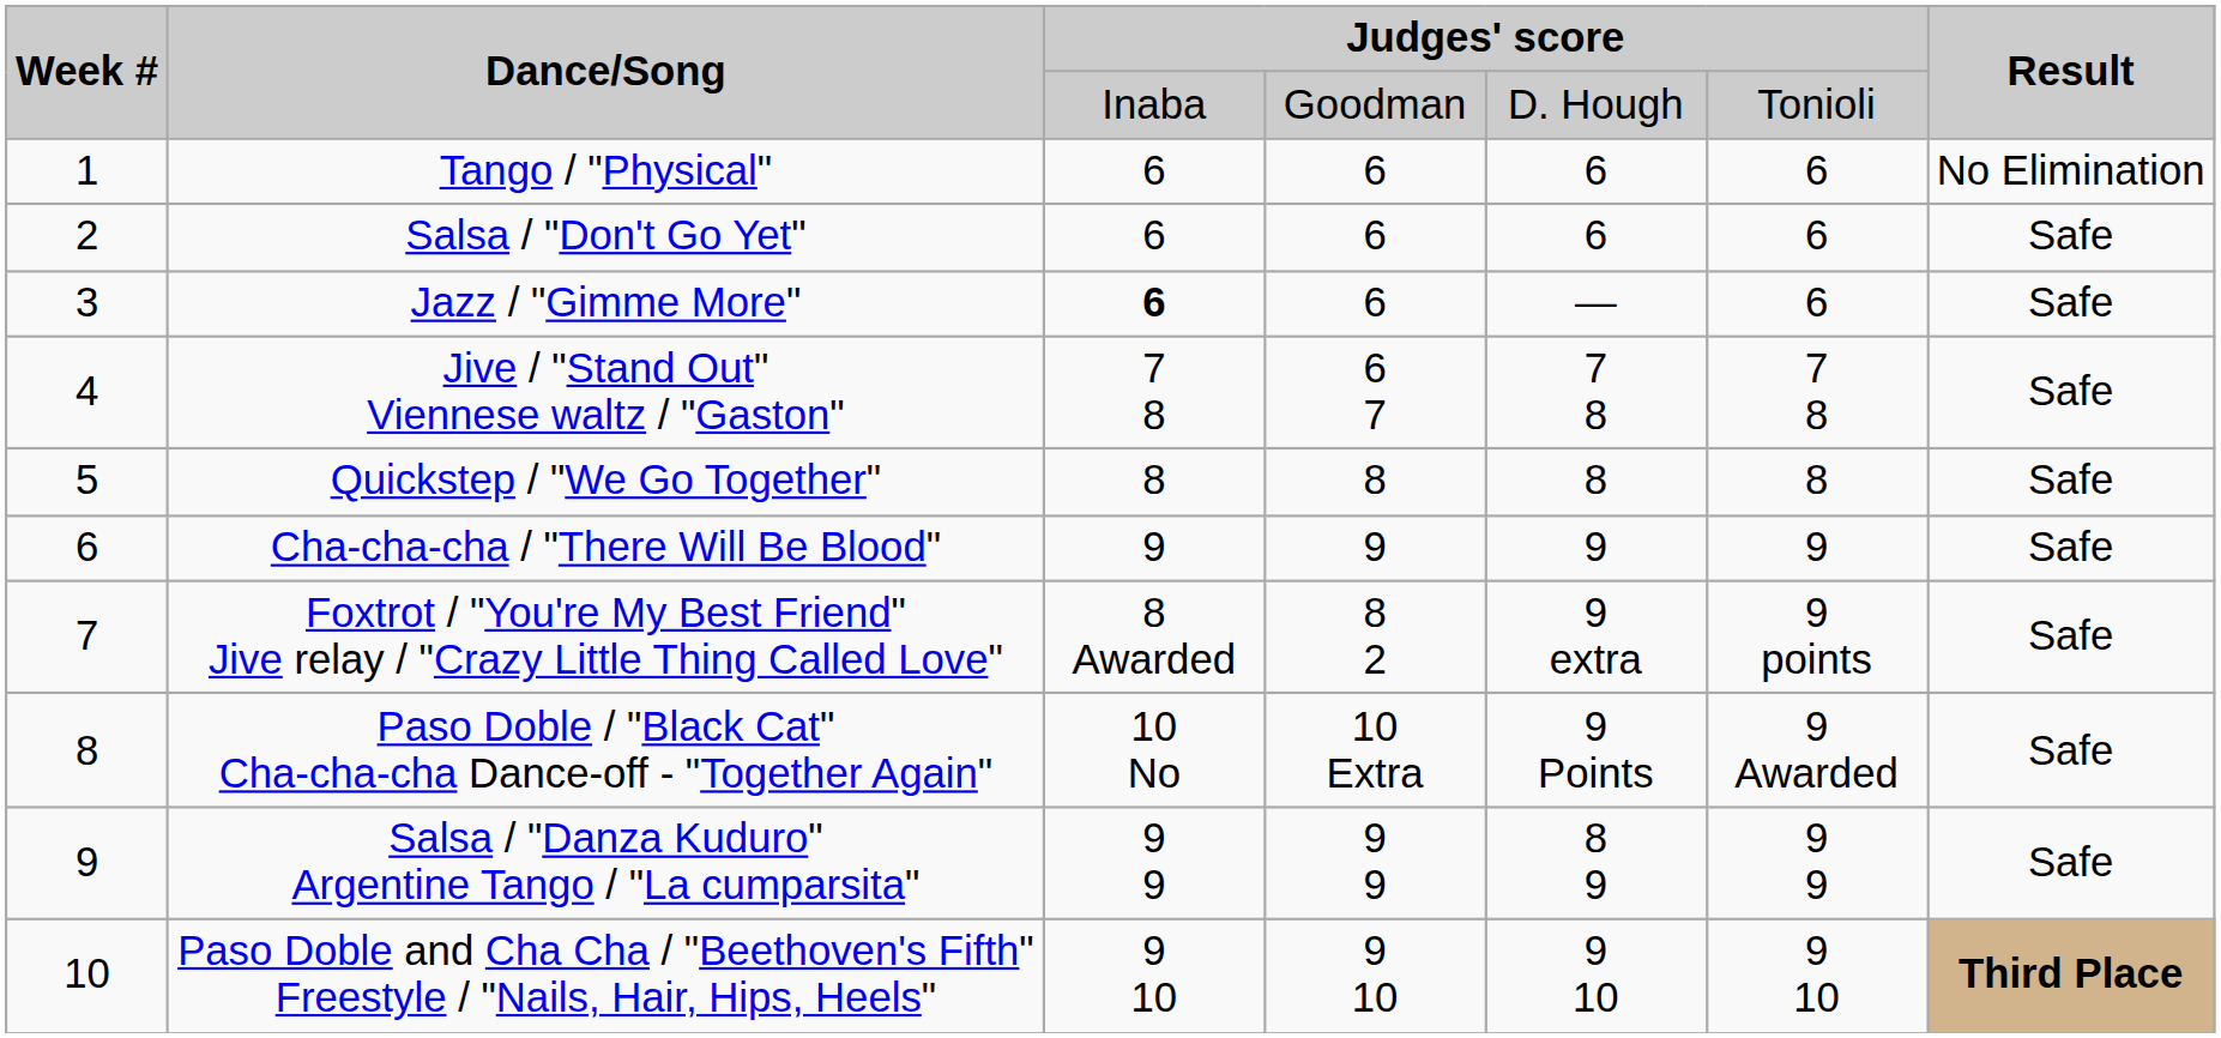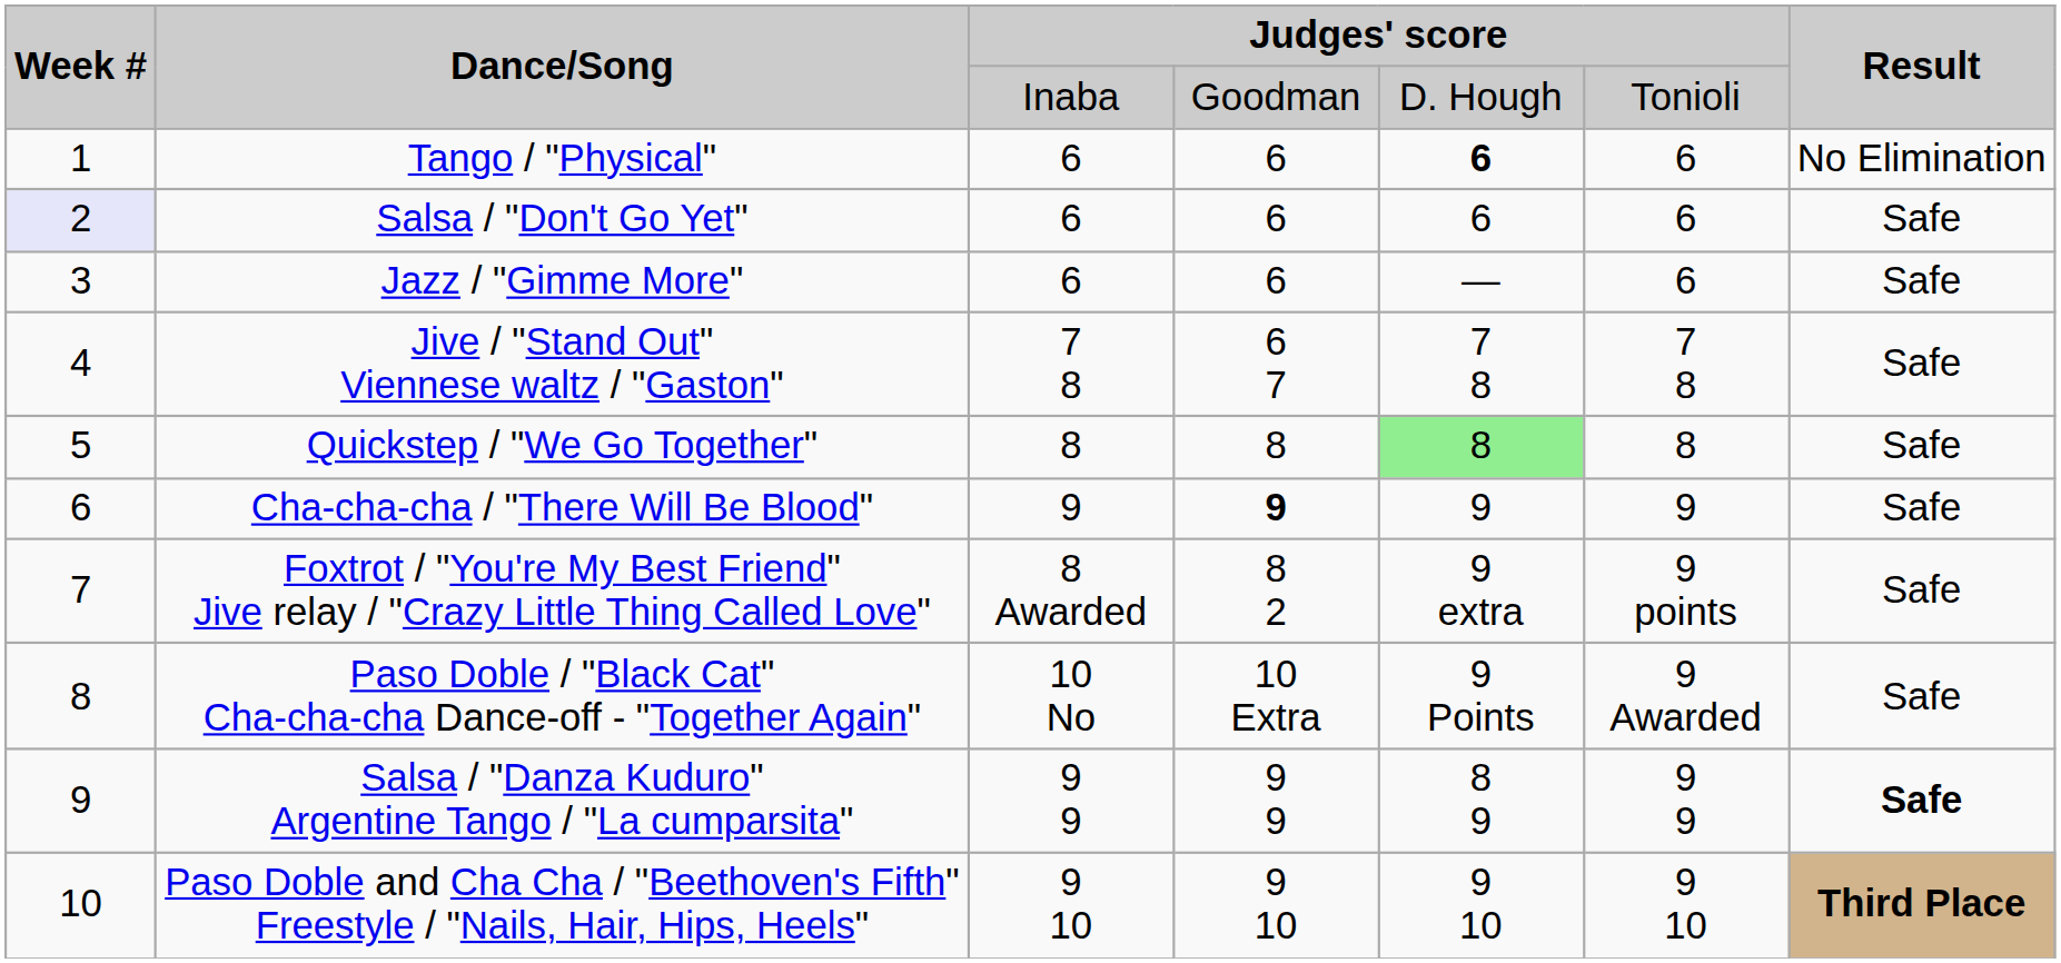Tango / "Physical" | column 5: normal -> bold
Salsa / "Don't Go Yet" | Week #: no background -> lavender background
Jazz / "Gimme More" | column 3: bold -> normal
Quickstep / "We Go Together" | column 5: no background -> lightgreen background
Cha-cha-cha / "There Will Be Blood" | column 4: normal -> bold
Salsa / "Danza Kuduro" Argentine Tango / "La cumparsita" | Result: normal -> bold
